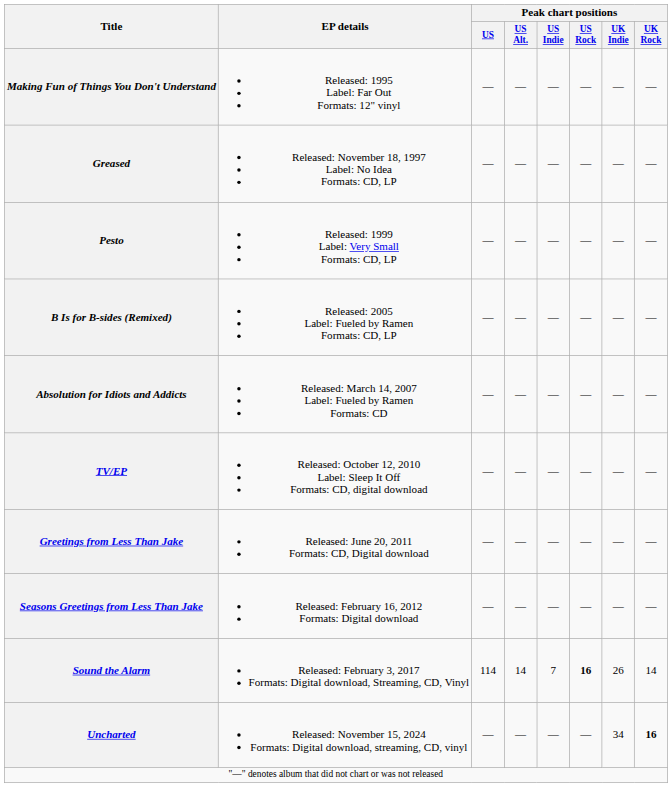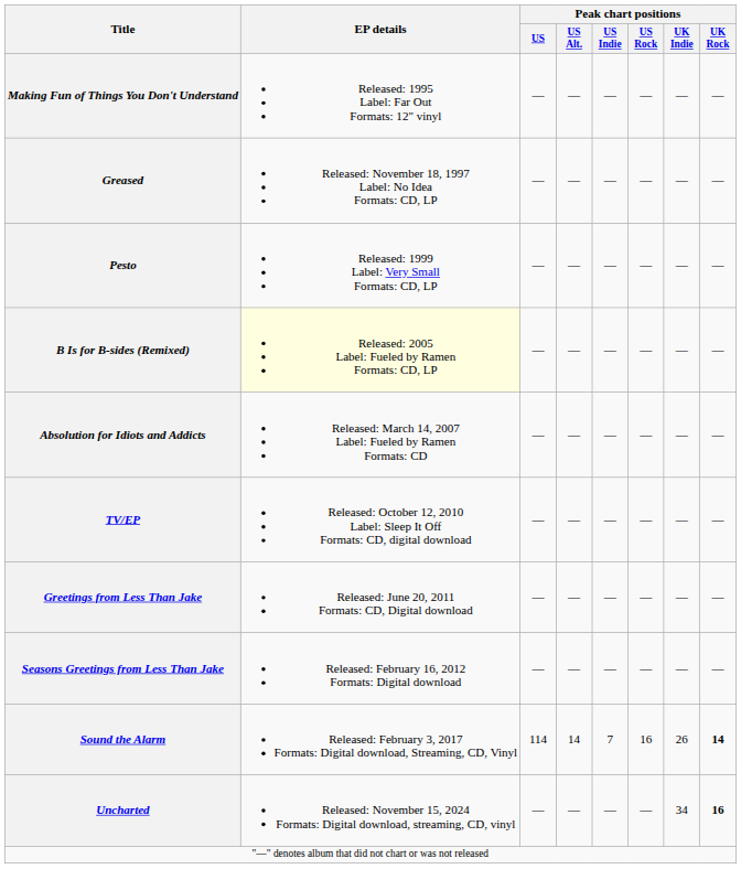B Is for B-sides (Remixed) | EP details: no background -> lightyellow background
Sound the Alarm | Peak chart positions / US Rock: bold -> normal
Sound the Alarm | Peak chart positions / UK Rock: normal -> bold
